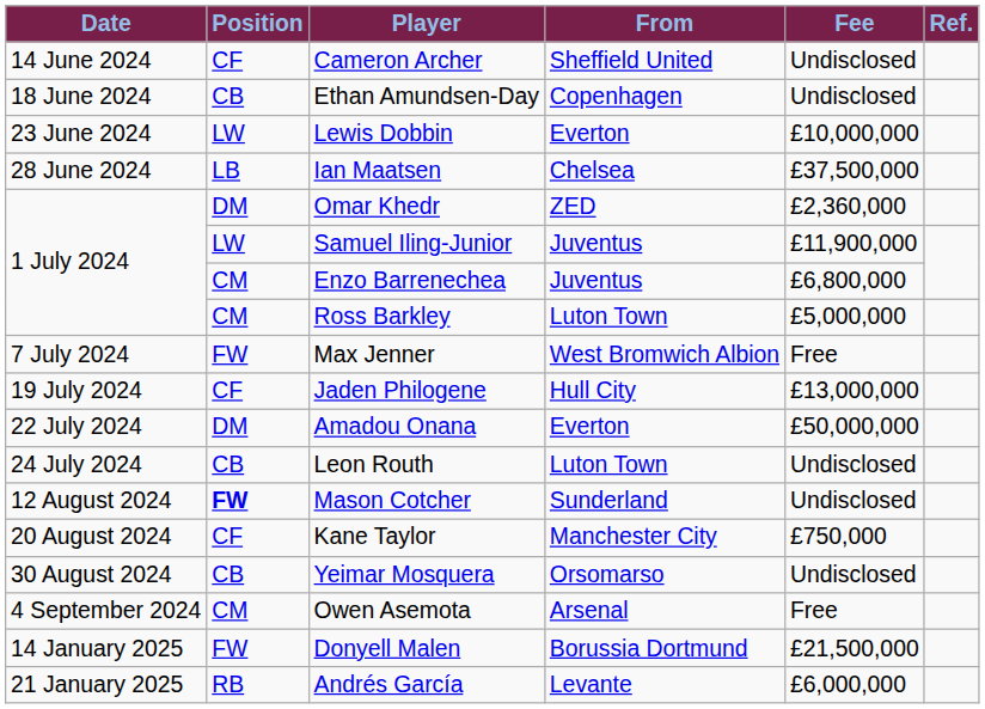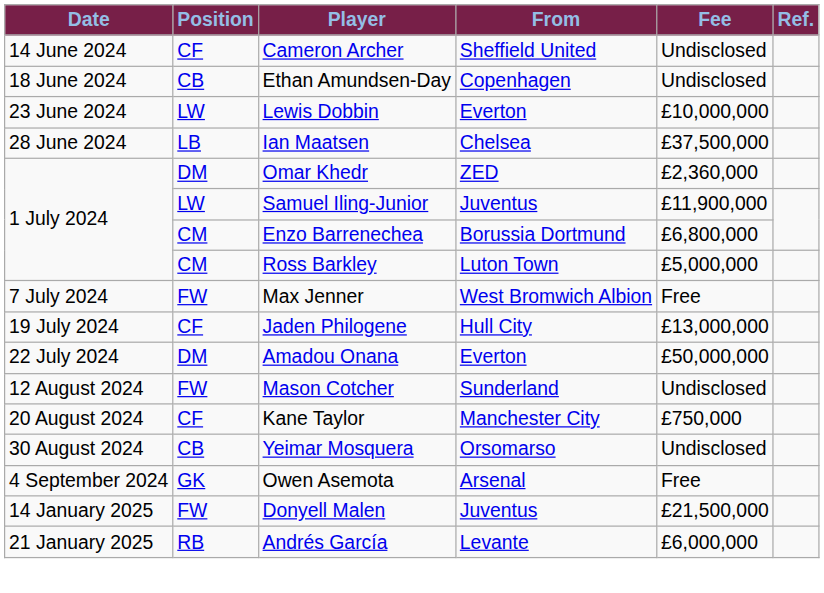Enzo Barrenechea | From: Juventus -> Borussia Dortmund
- row: 24 July 2024 | CB | Leon Routh | Luton Town | Undisclosed
Mason Cotcher | Position: bold -> normal
Owen Asemota | Position: CM -> GK
Donyell Malen | From: Borussia Dortmund -> Juventus
